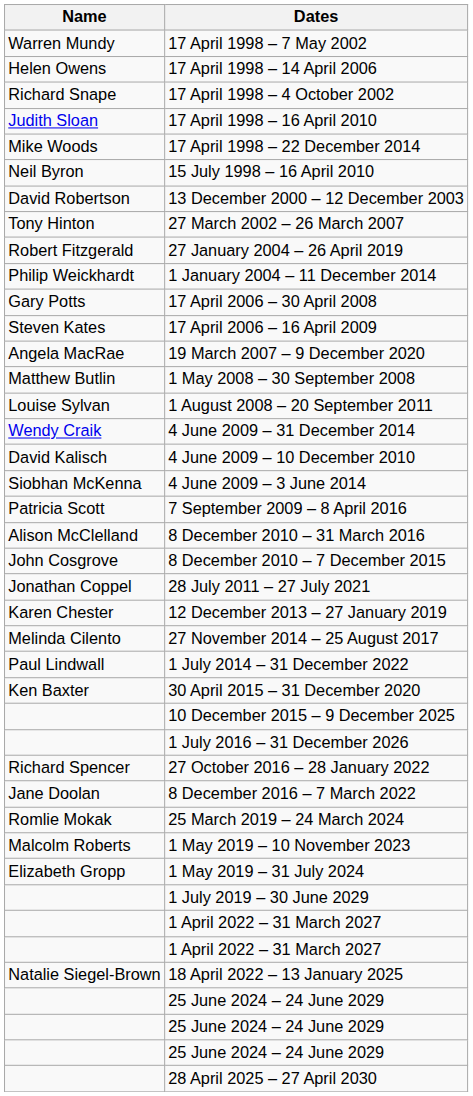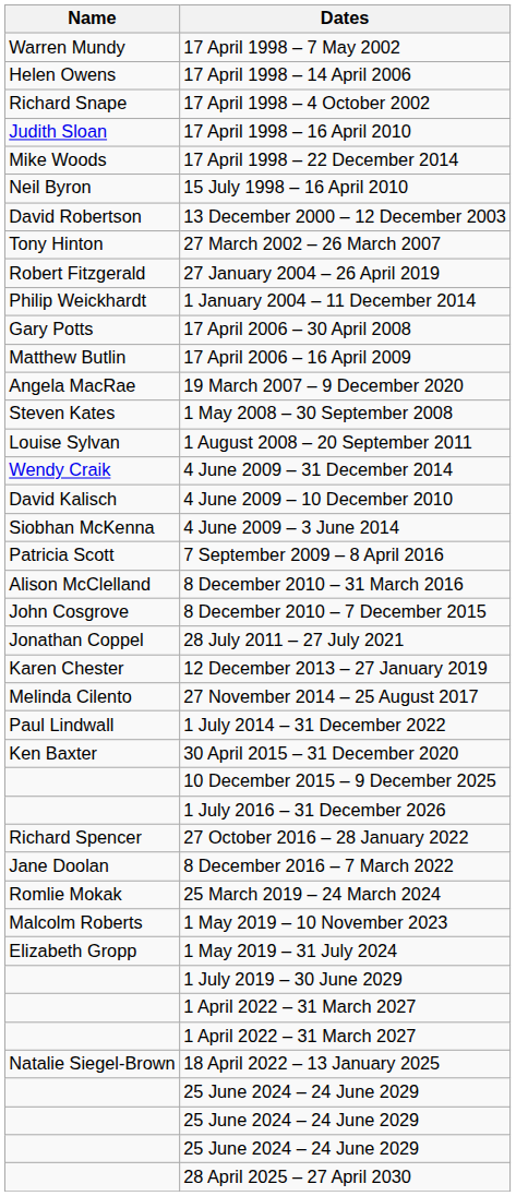row 13 | Name: Steven Kates -> Matthew Butlin
row 15 | Name: Matthew Butlin -> Steven Kates
